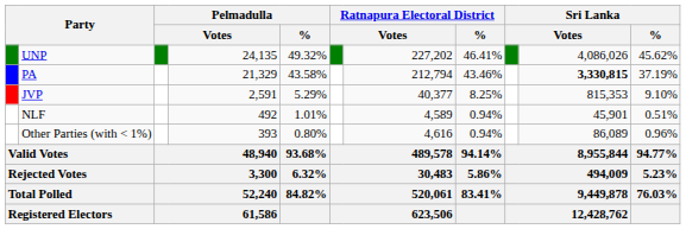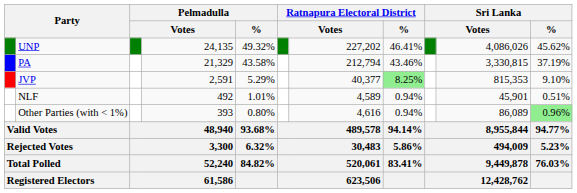PA | column 10: bold -> normal
JVP | Ratnapura Electoral District / %: no background -> lightgreen background
Other Parties (with < 1%) | Sri Lanka / %: no background -> lightgreen background
